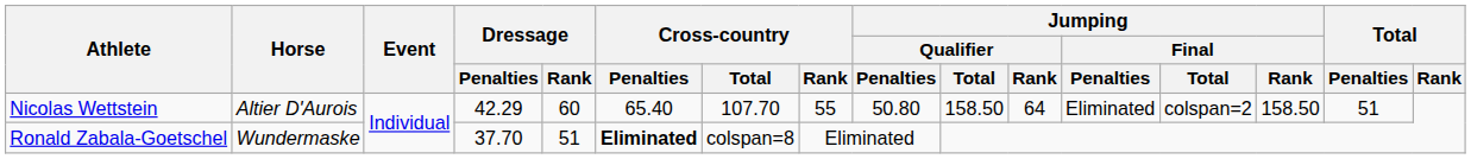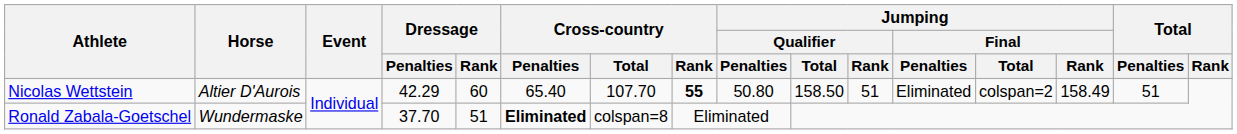Nicolas Wettstein | Cross-country / Rank: normal -> bold
Nicolas Wettstein | Jumping / Qualifier / Rank: 64 -> 51
Nicolas Wettstein | Jumping / Final / Rank: 158.50 -> 158.49
